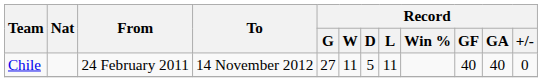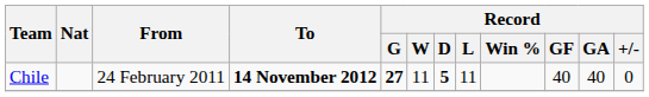Chile | To: normal -> bold
Chile | Record / G: normal -> bold
Chile | Record / D: normal -> bold
